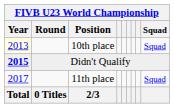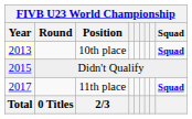10th place | FIVB U23 World Championship / Squad: normal -> bold
Didn't Qualify | FIVB U23 World Championship / Year: bold -> normal
11th place | FIVB U23 World Championship / Squad: normal -> bold
